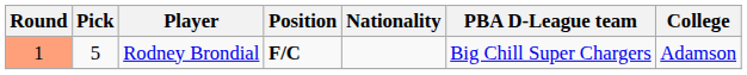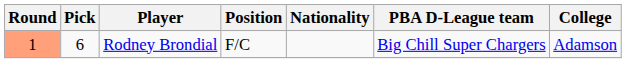Rodney Brondial | Pick: 5 -> 6
Rodney Brondial | Position: bold -> normal
